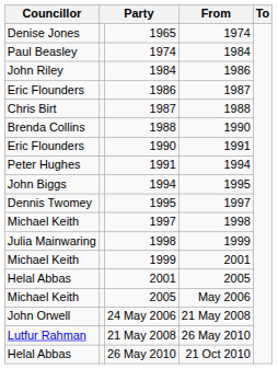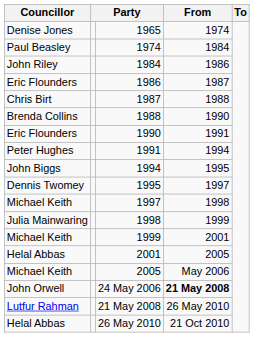24 May 2006 | From: normal -> bold
